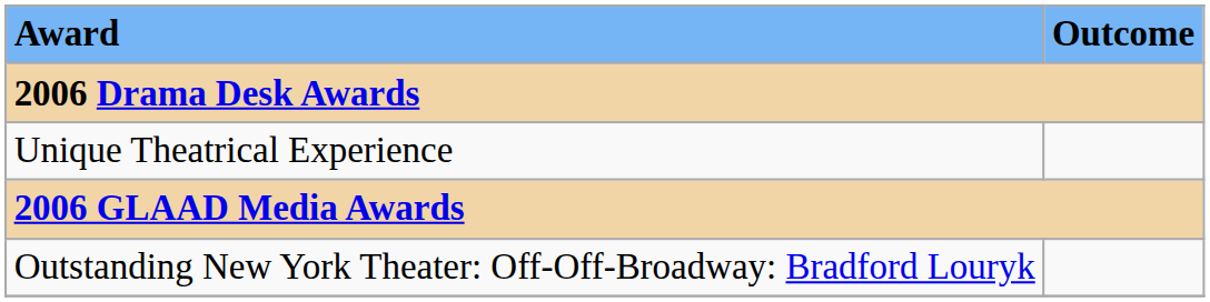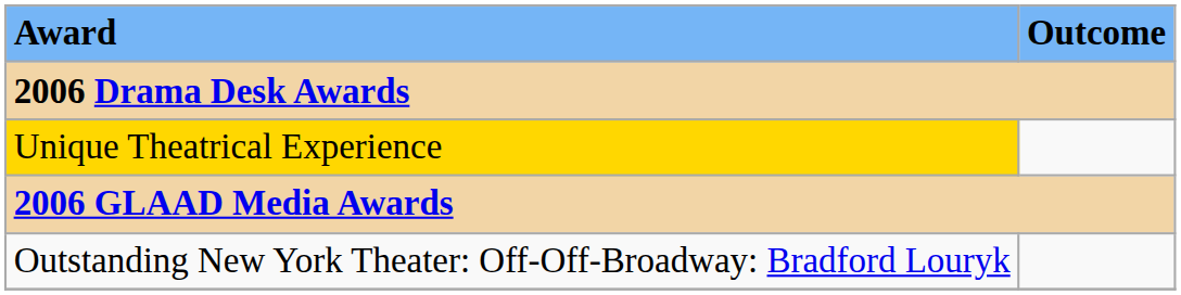Unique Theatrical Experience | Award: no background -> gold background
